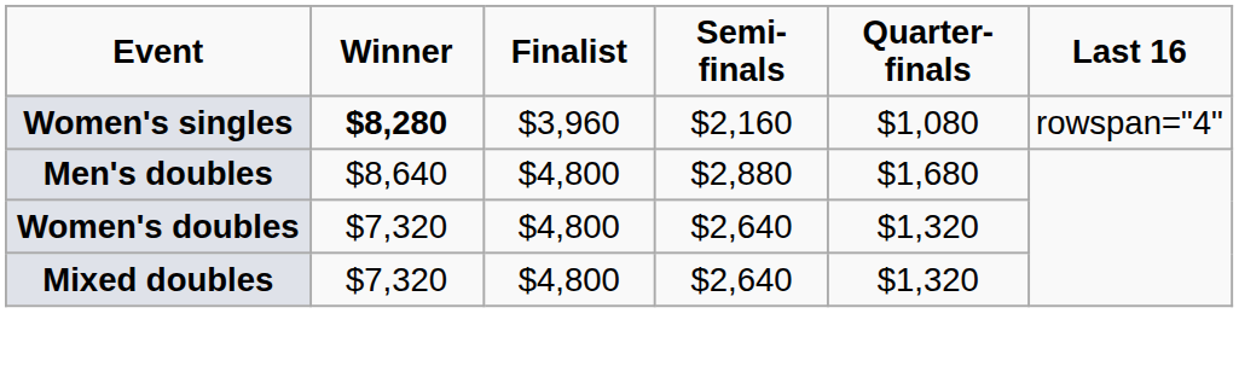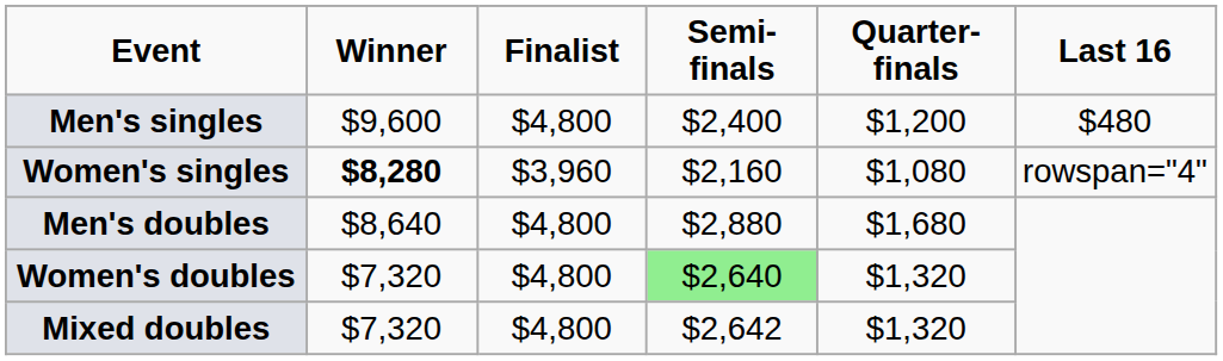+ row: Men's singles | $9,600 | $4,800 | $2,400 | $1,200 | $480
Women's doubles | Semi-finals: no background -> lightgreen background
Mixed doubles | Semi-finals: $2,640 -> $2,642
